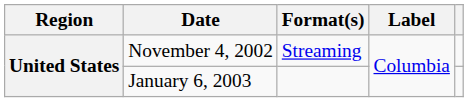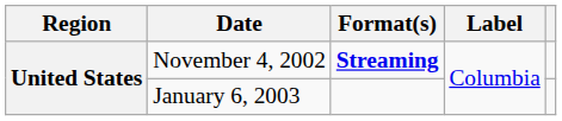November 4, 2002 | Format(s): normal -> bold
